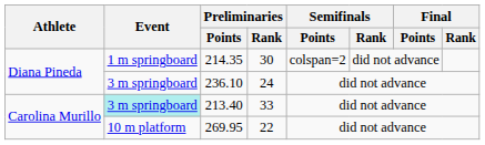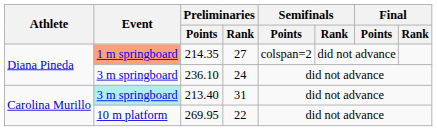214.35 | Event: no background -> lightsalmon background
214.35 | Preliminaries / Rank: 30 -> 27
213.40 | Preliminaries / Rank: 33 -> 31
